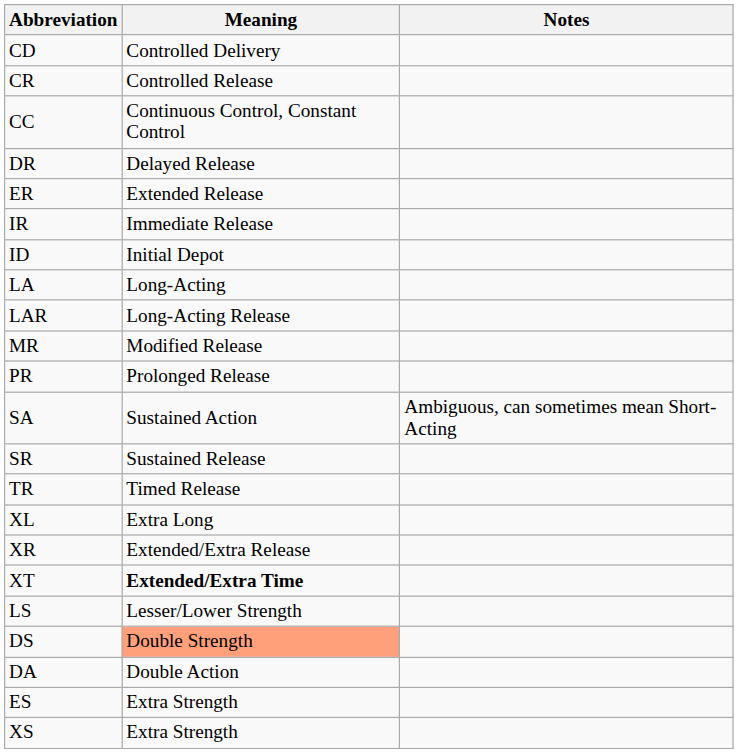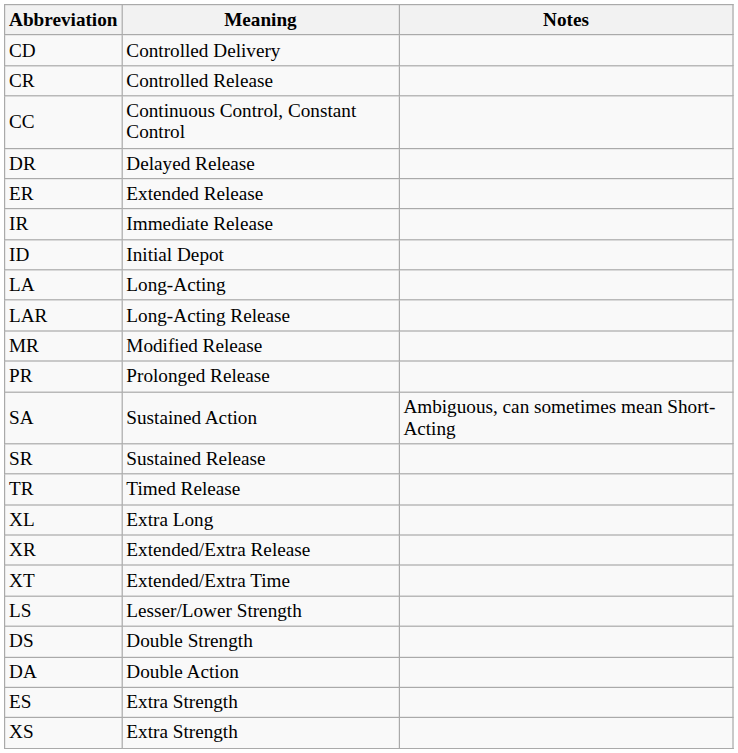XT | Meaning: bold -> normal
DS | Meaning: lightsalmon background -> no background
